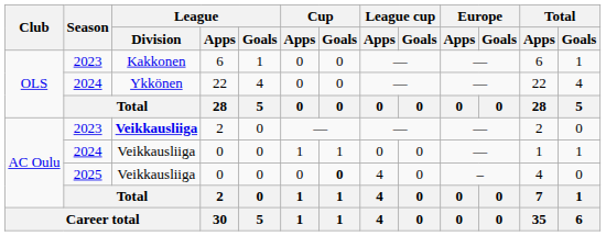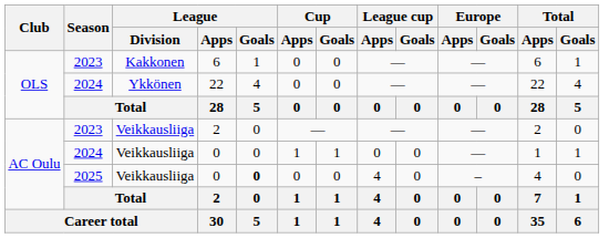2023 / 2 | League / Division: bold -> normal
2025 / 0 | League / Goals: normal -> bold
2025 / 0 | Cup / Goals: bold -> normal
